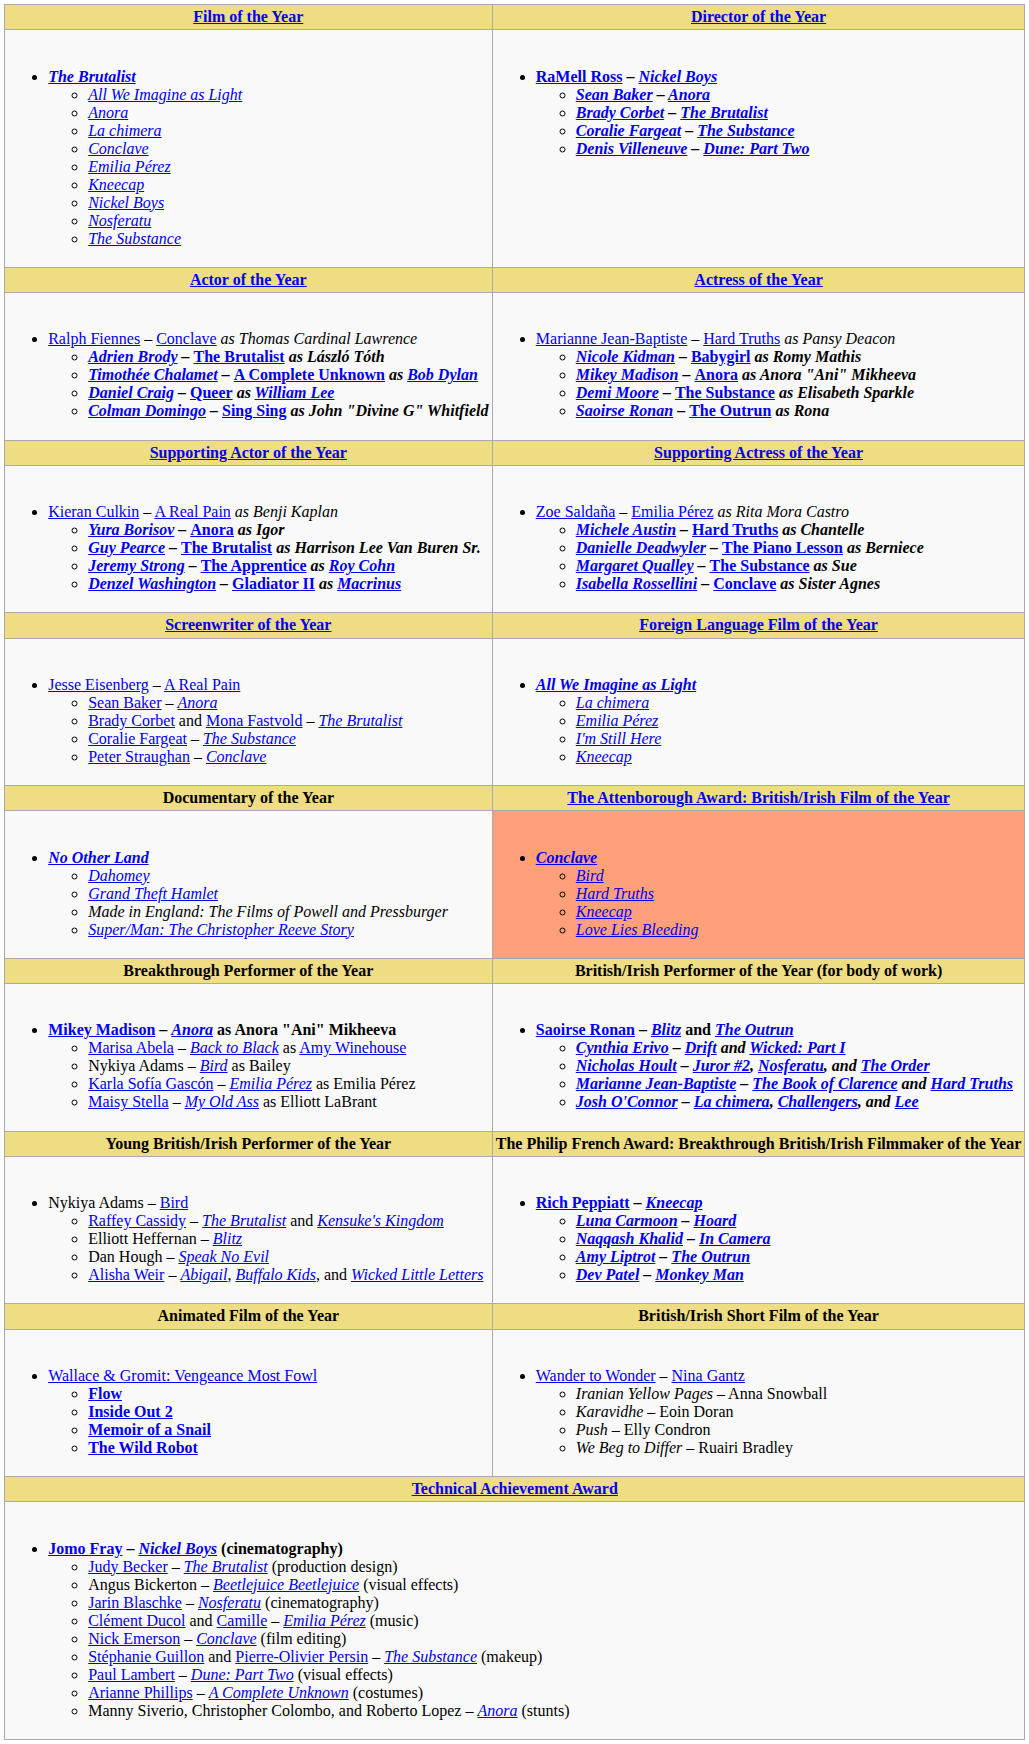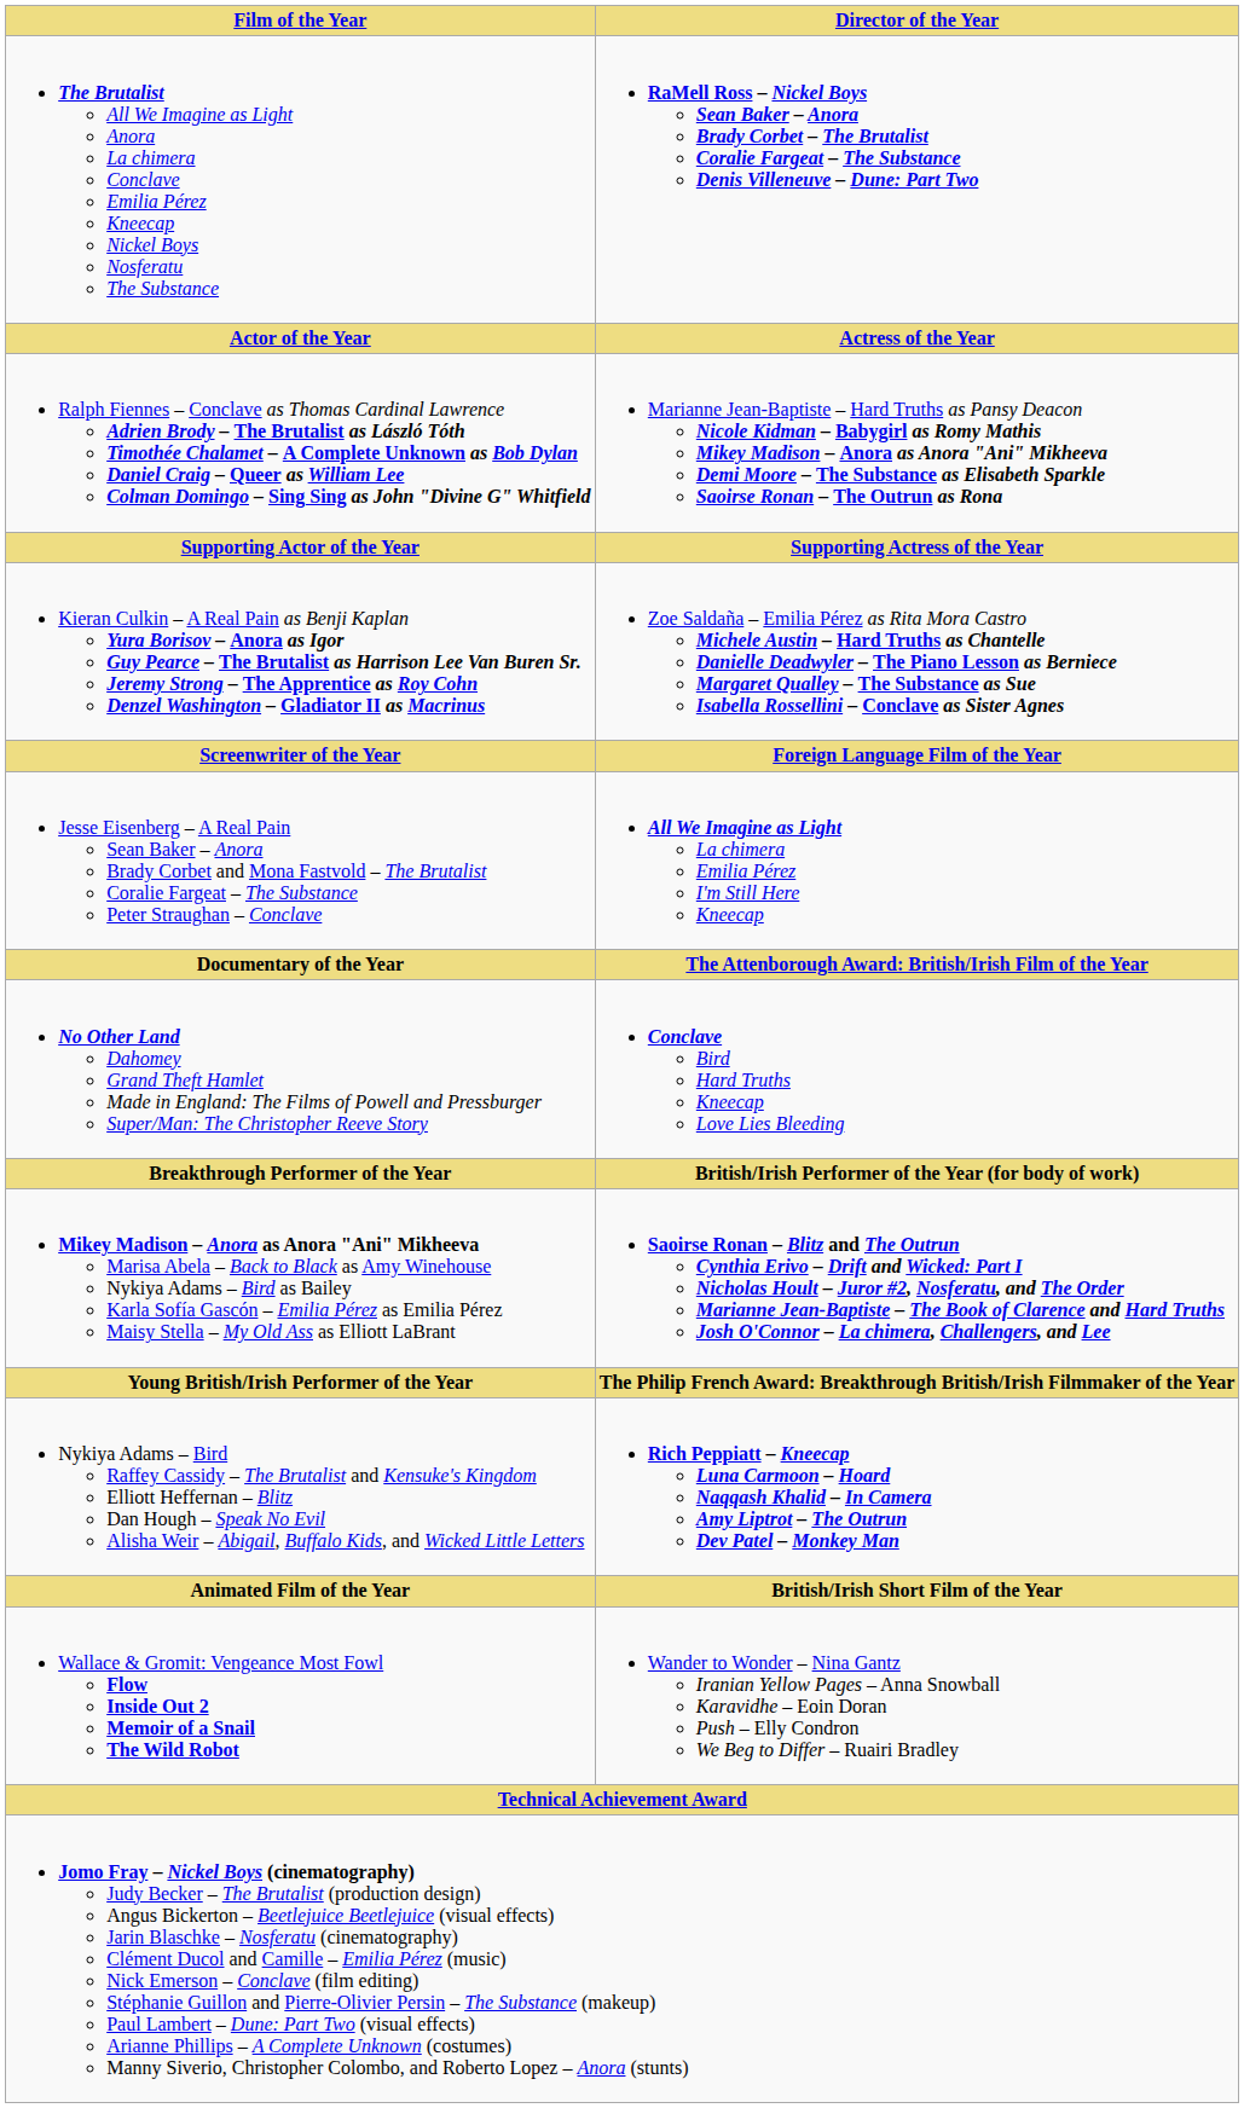row 10 | Director of the Year: lightsalmon background -> no background
